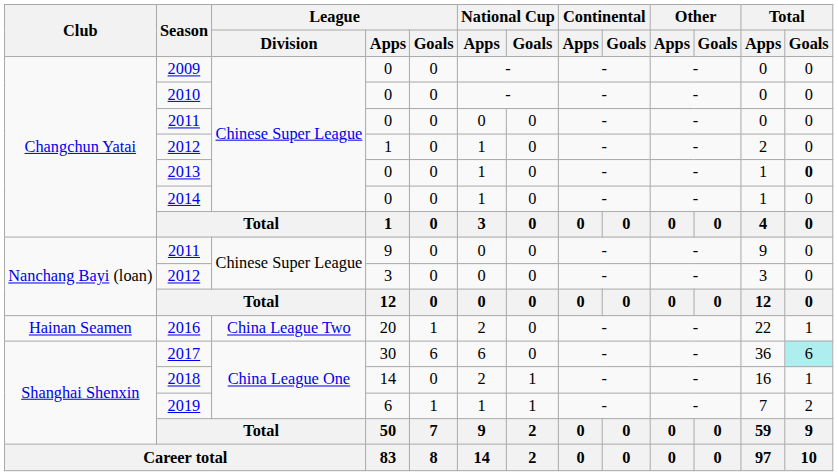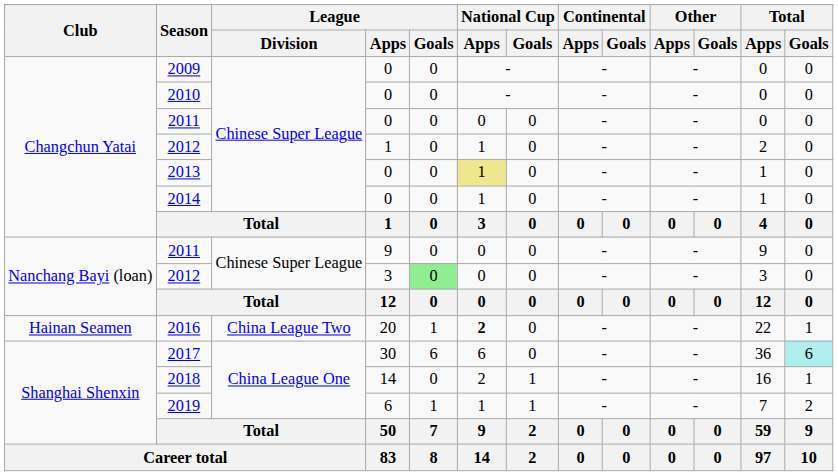2013 | National Cup / Apps: no background -> khaki background
2013 | Total / Goals: bold -> normal
2012 / 3 | League / Goals: no background -> lightgreen background
2016 | National Cup / Apps: normal -> bold
